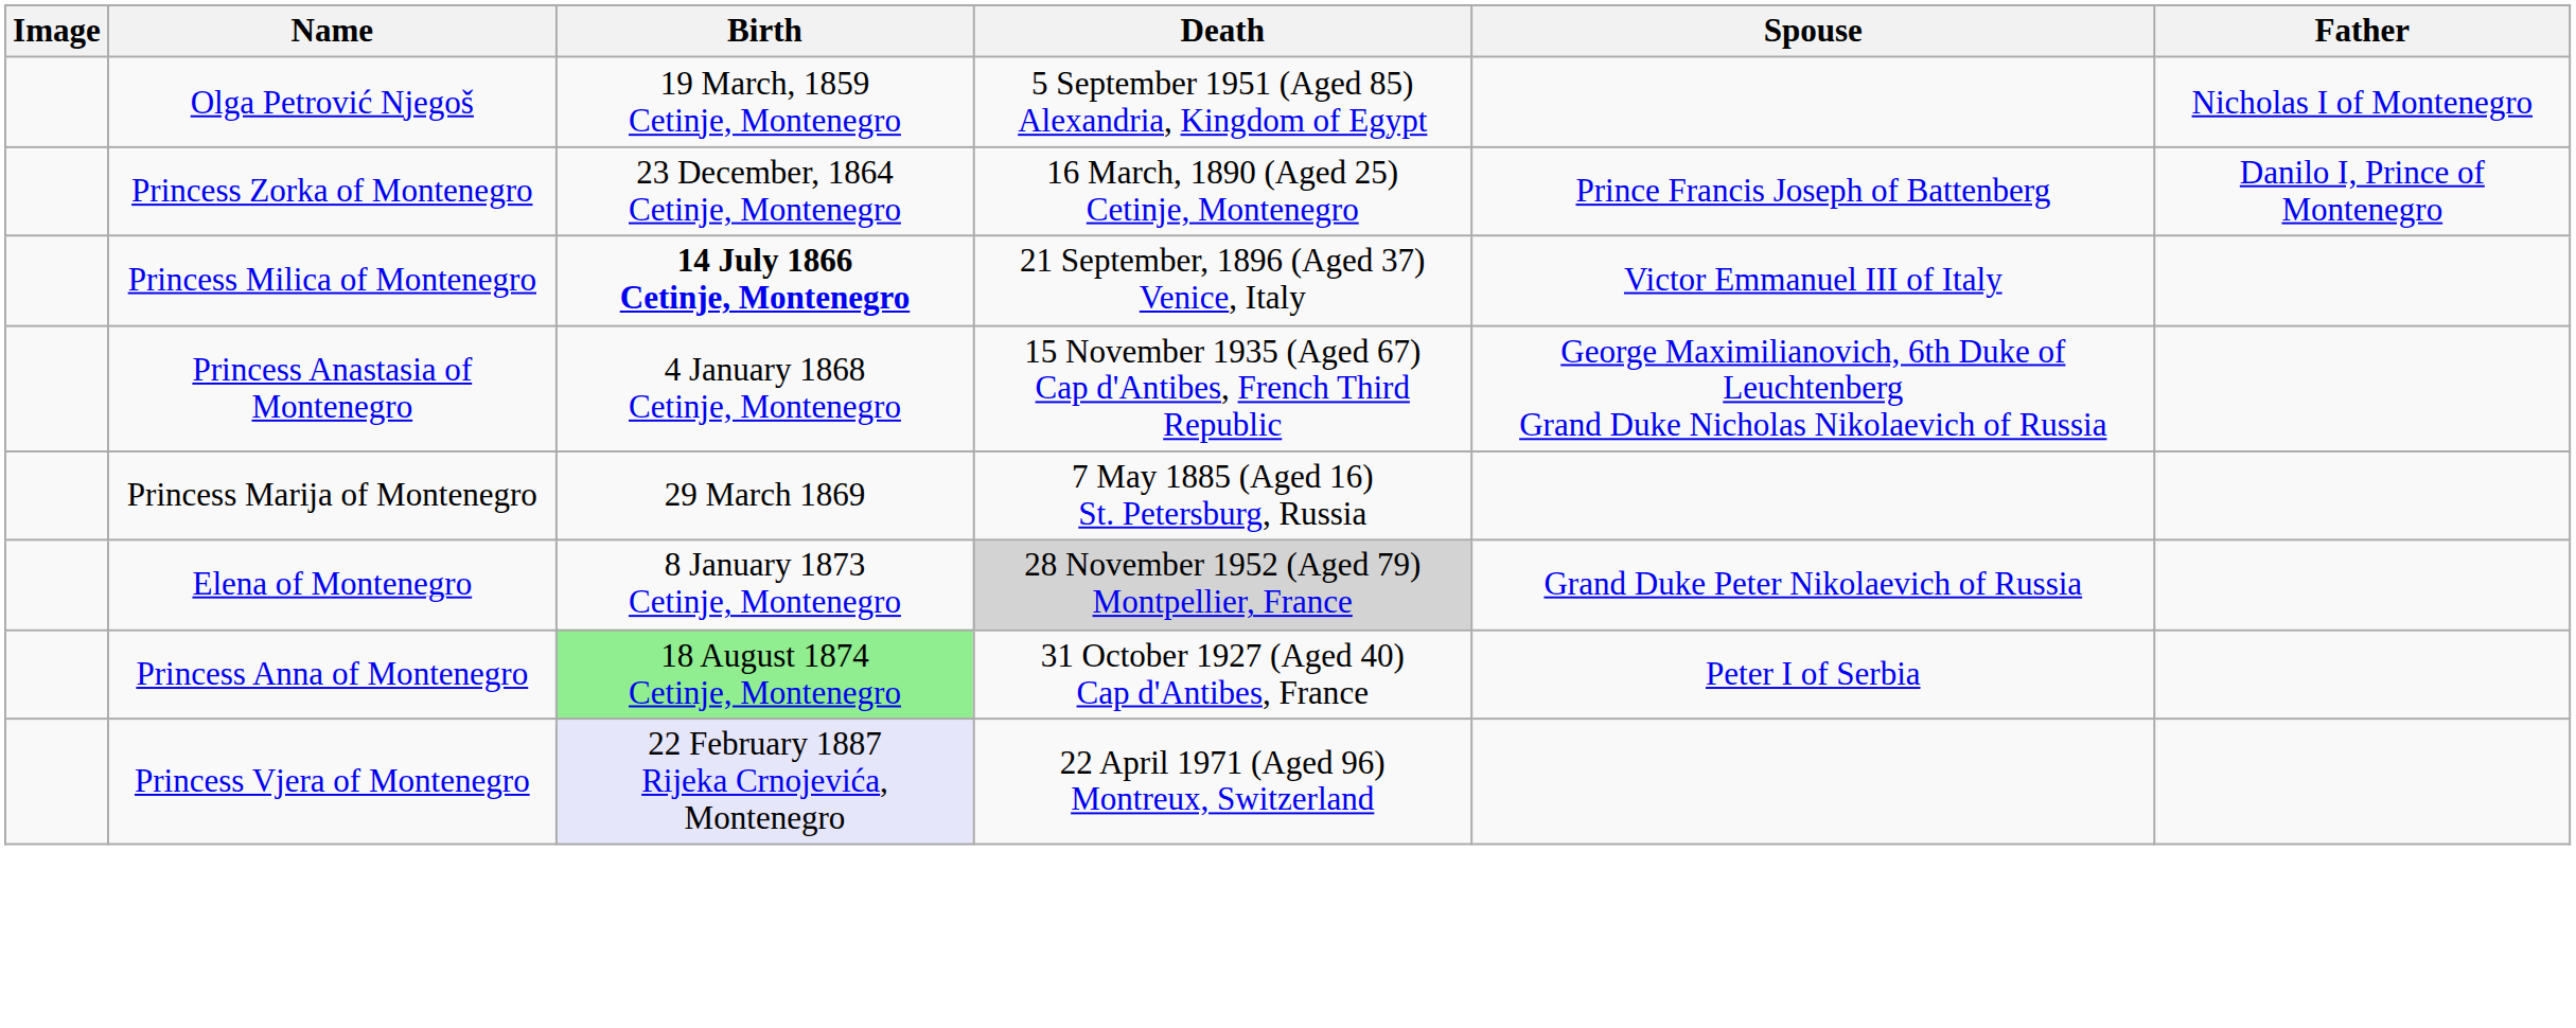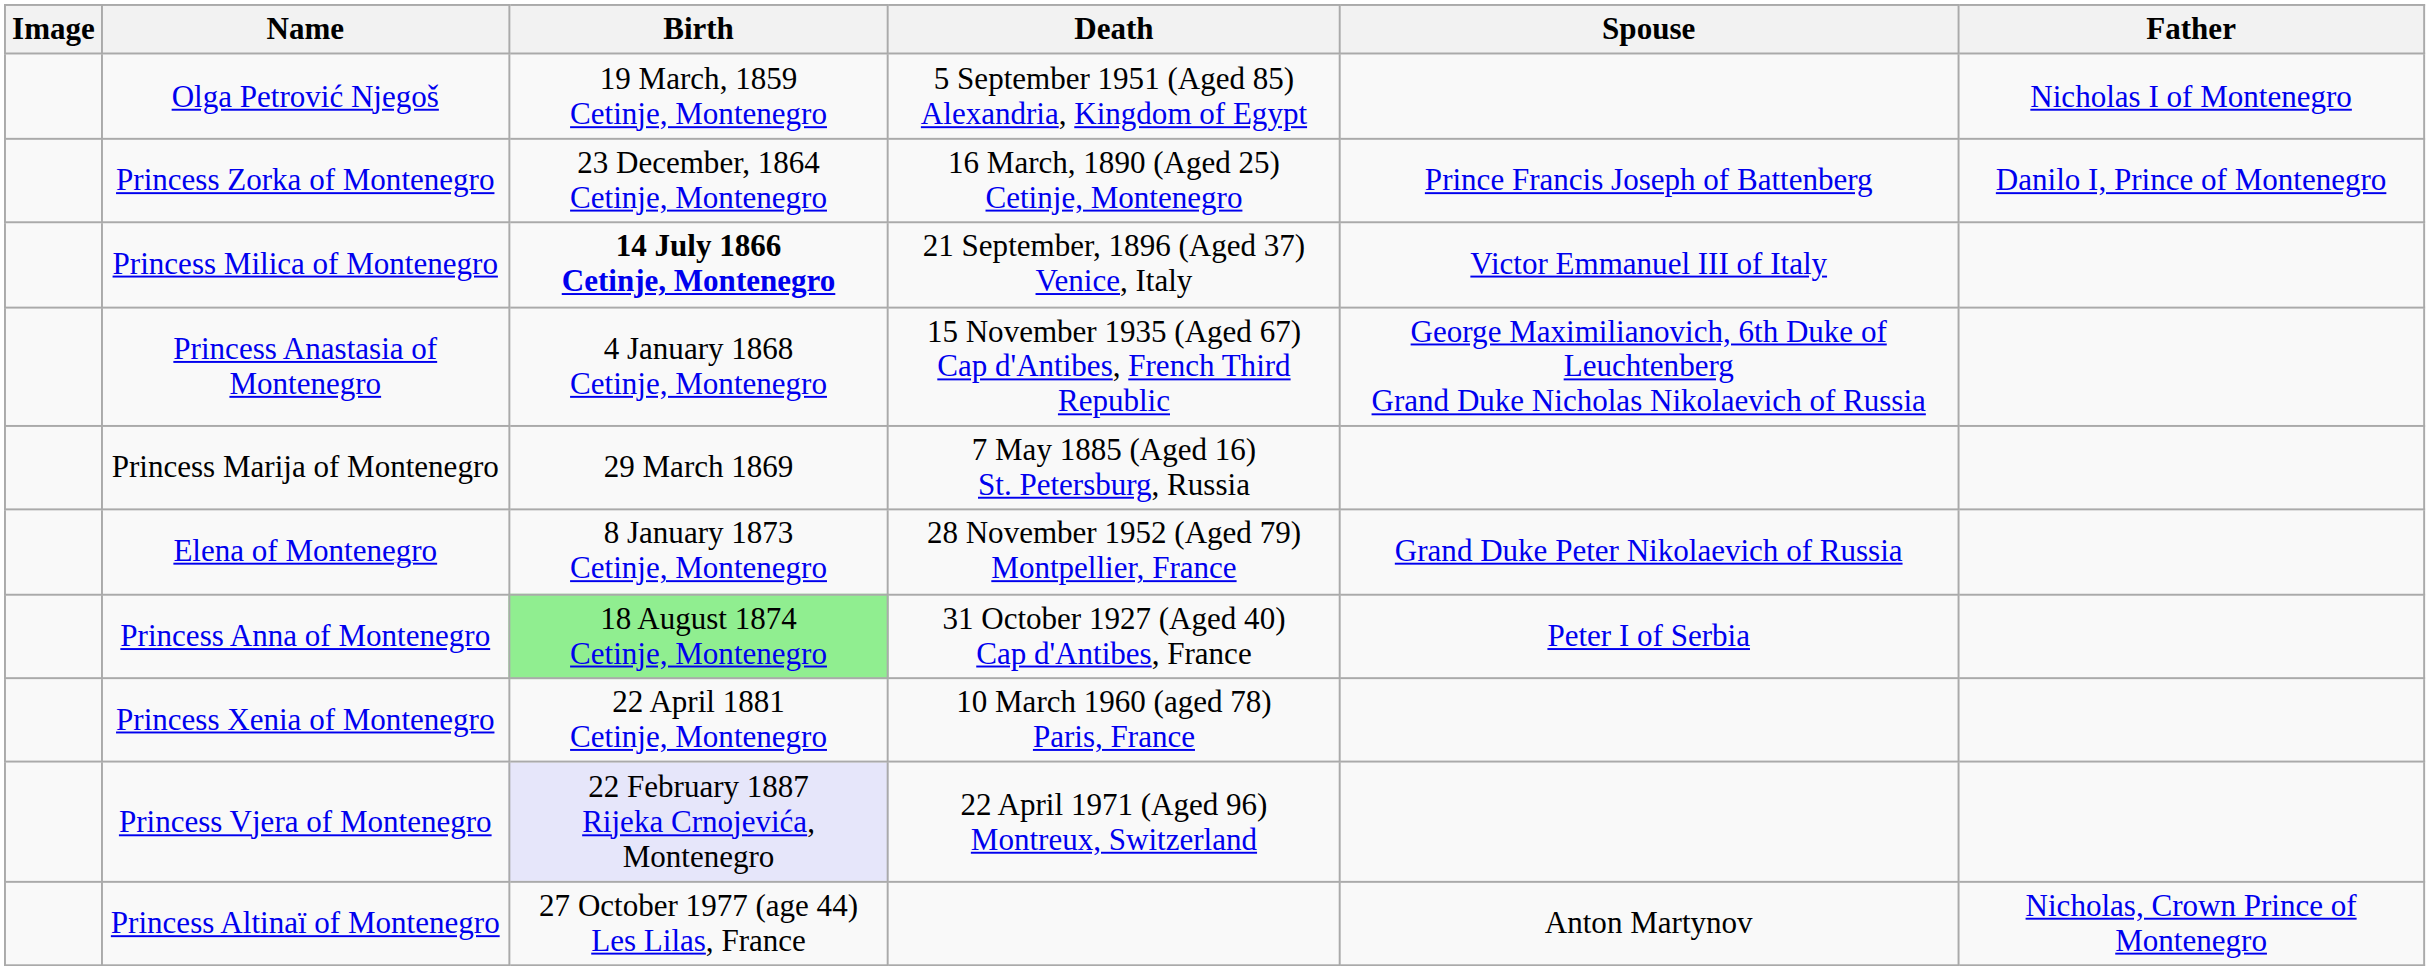Elena of Montenegro | Death: lightgrey background -> no background
+ row: Princess Xenia of Montenegro | 22 April 1881 Cetinje, Montenegro | 10 March 1960 (aged 78) Paris, France
+ row: Princess Altinaï of Montenegro | 27 October 1977 (age 44) Les Lilas, France | Anton Martynov | Nicholas, Crown Prince of Montenegro
